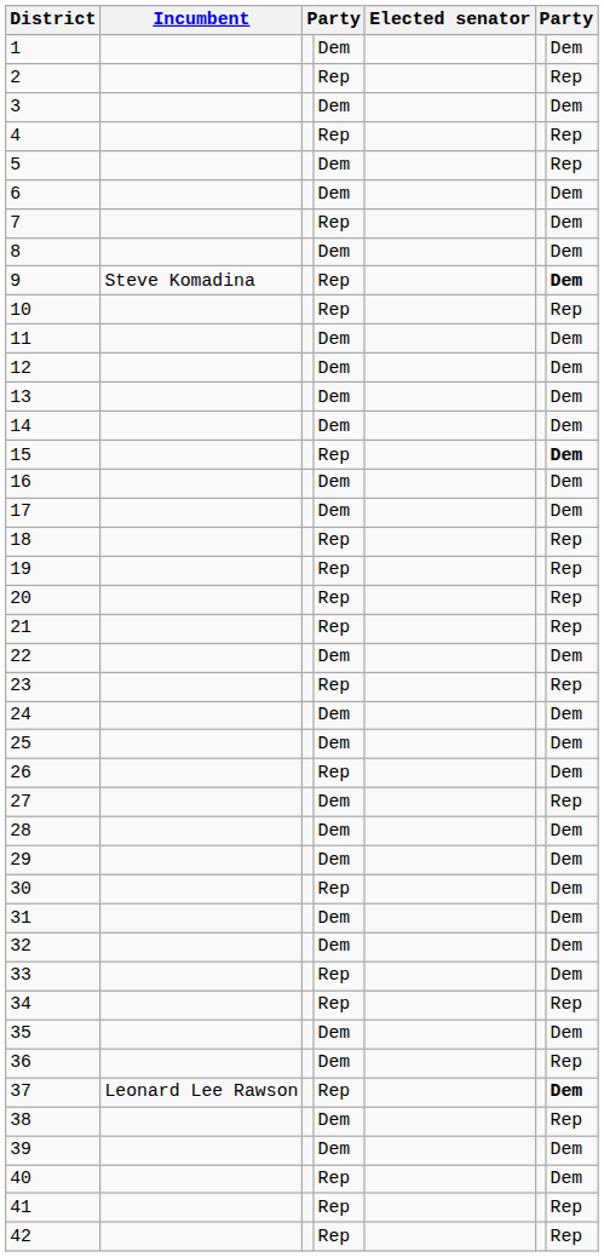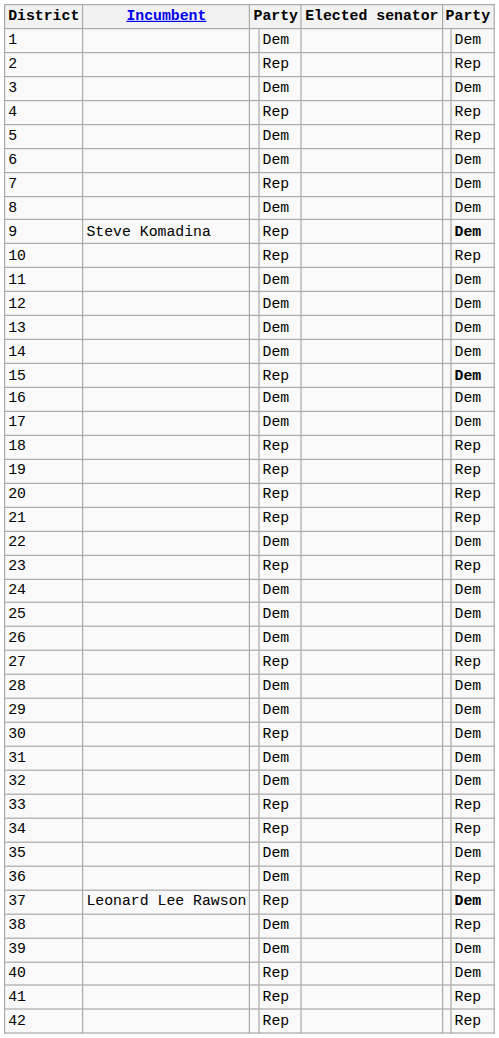26 | column 4: Rep -> Dem
27 | column 4: Dem -> Rep
33 | column 7: Dem -> Rep
